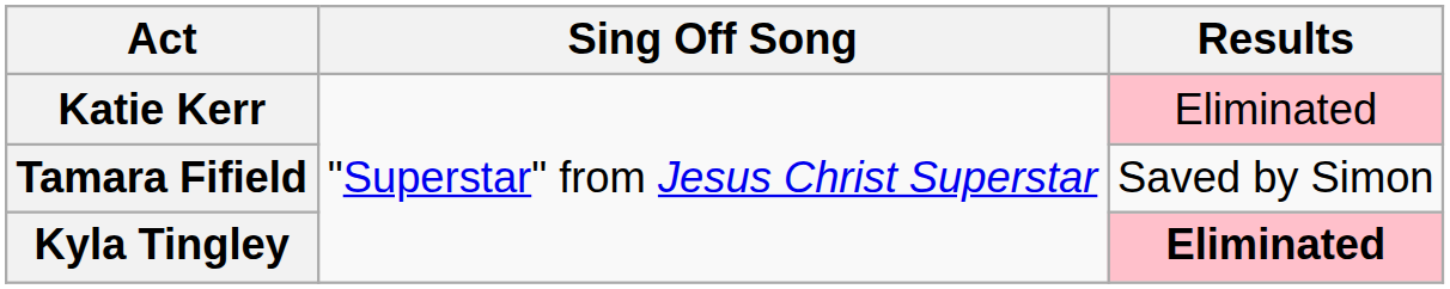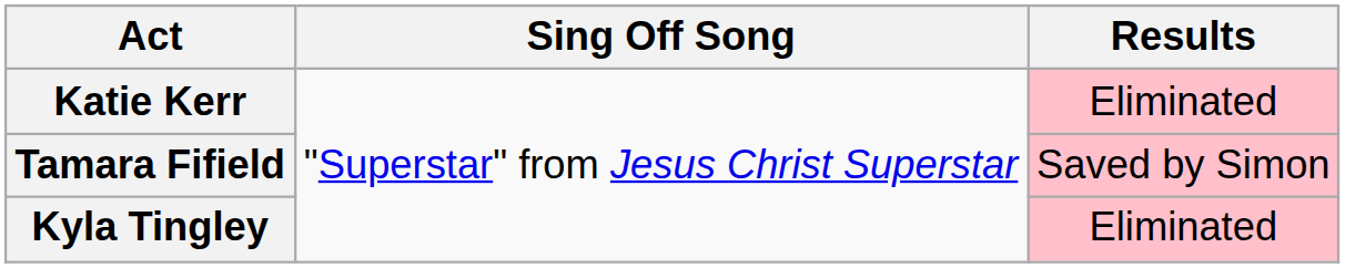Tamara Fifield | Results: no background -> pink background
Kyla Tingley | Results: bold -> normal
